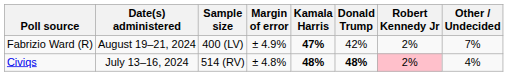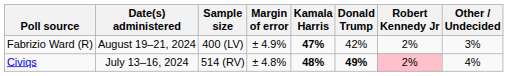Fabrizio Ward (R) | Other / Undecided: 7% -> 3%
Civiqs | Donald Trump: 48% -> 49%
